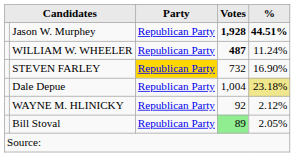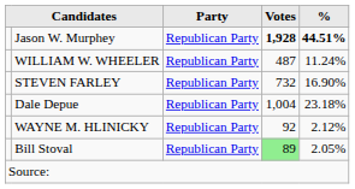WILLIAM W. WHEELER | Votes: bold -> normal
STEVEN FARLEY | Party: gold background -> no background
Dale Depue | %: khaki background -> no background
